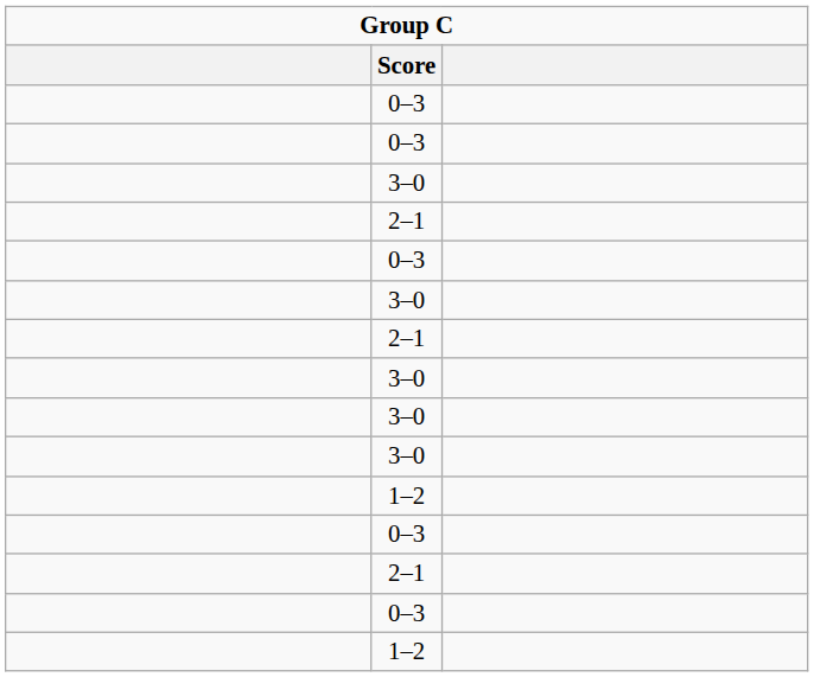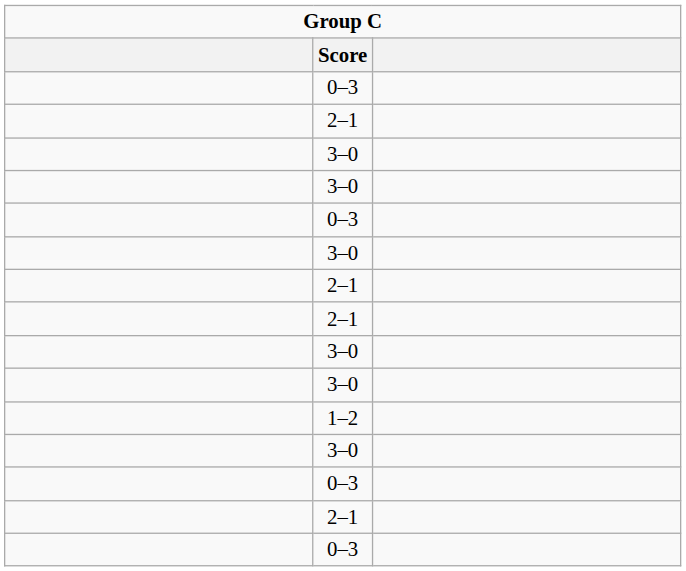row 4 | Score: 0–3 -> 2–1
row 6 | Score: 2–1 -> 3–0
row 10 | Score: 3–0 -> 2–1
row 14 | Score: 0–3 -> 3–0
row 15 | Score: 2–1 -> 0–3
row 16 | Score: 0–3 -> 2–1
row 17 | Score: 1–2 -> 0–3
